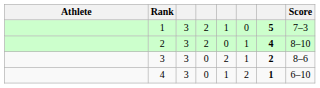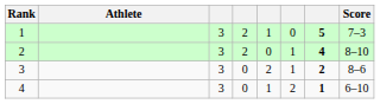columns swapped: Rank <-> Athlete
